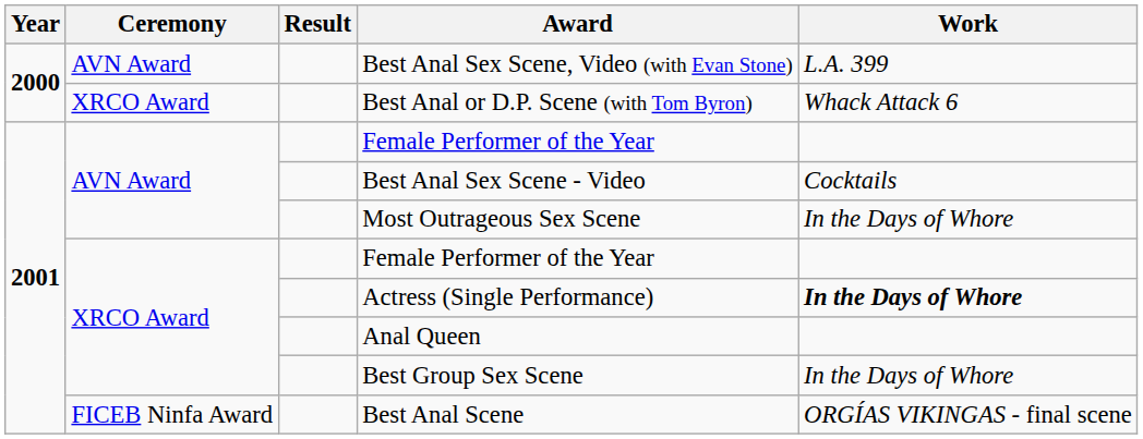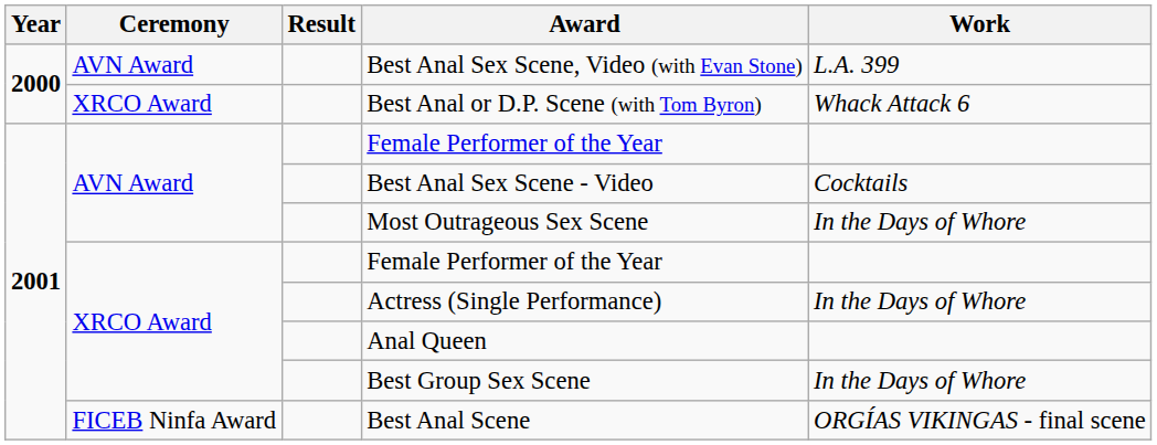Actress (Single Performance) | Work: bold -> normal
